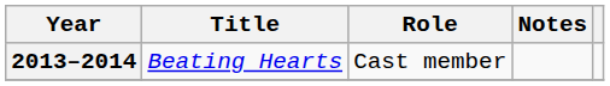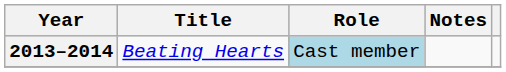2013–2014 | Role: no background -> lightblue background
